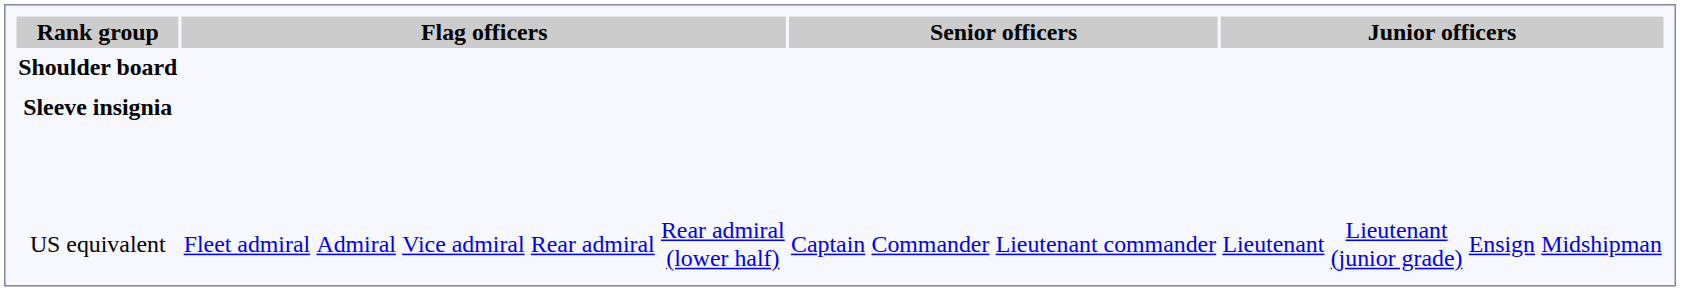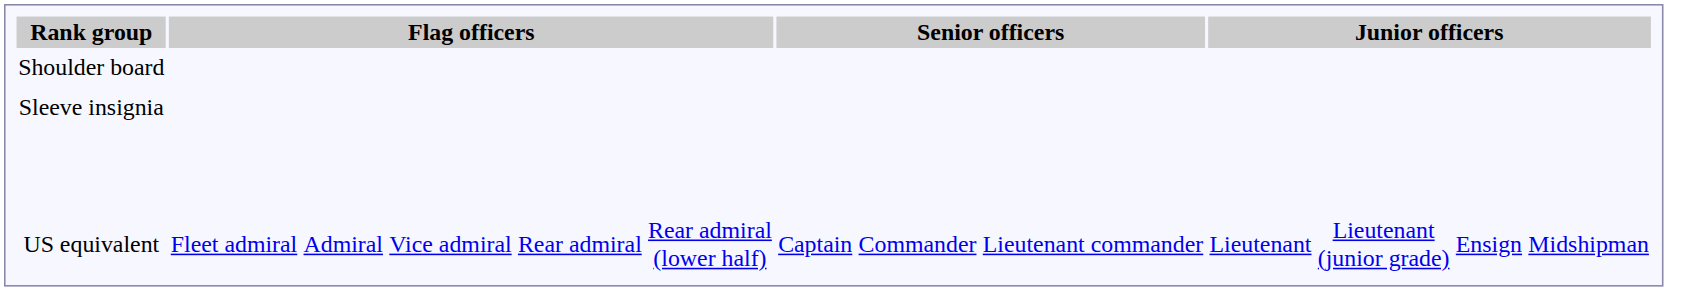Shoulder board | Rank group: bold -> normal
Sleeve insignia | Rank group: bold -> normal
